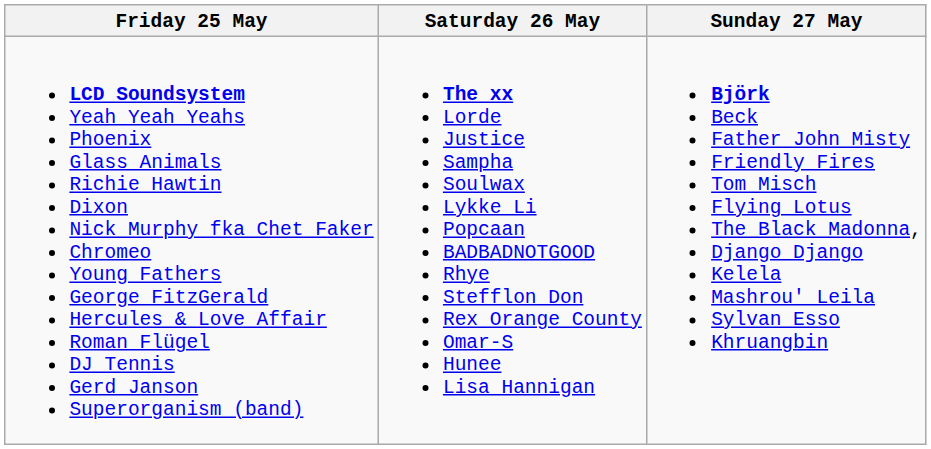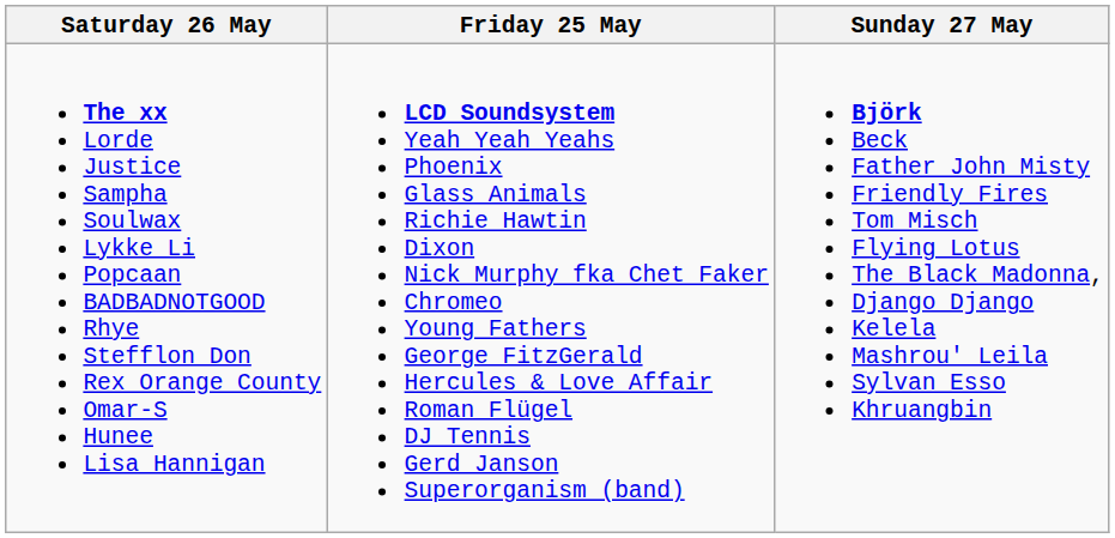columns swapped: Friday 25 May <-> Saturday 26 May
